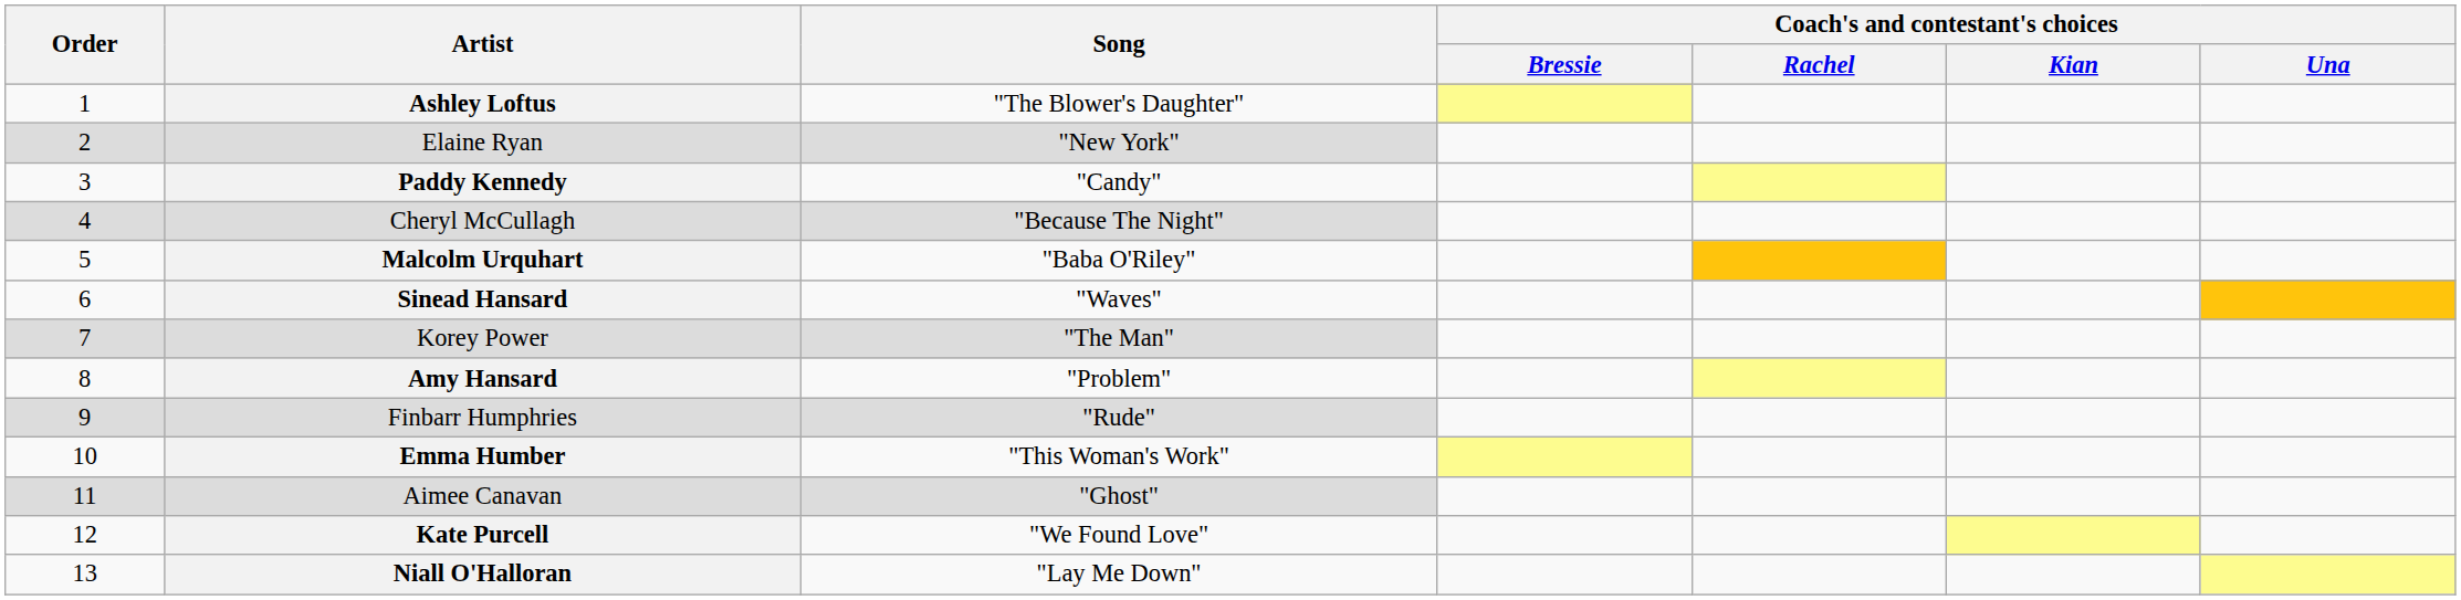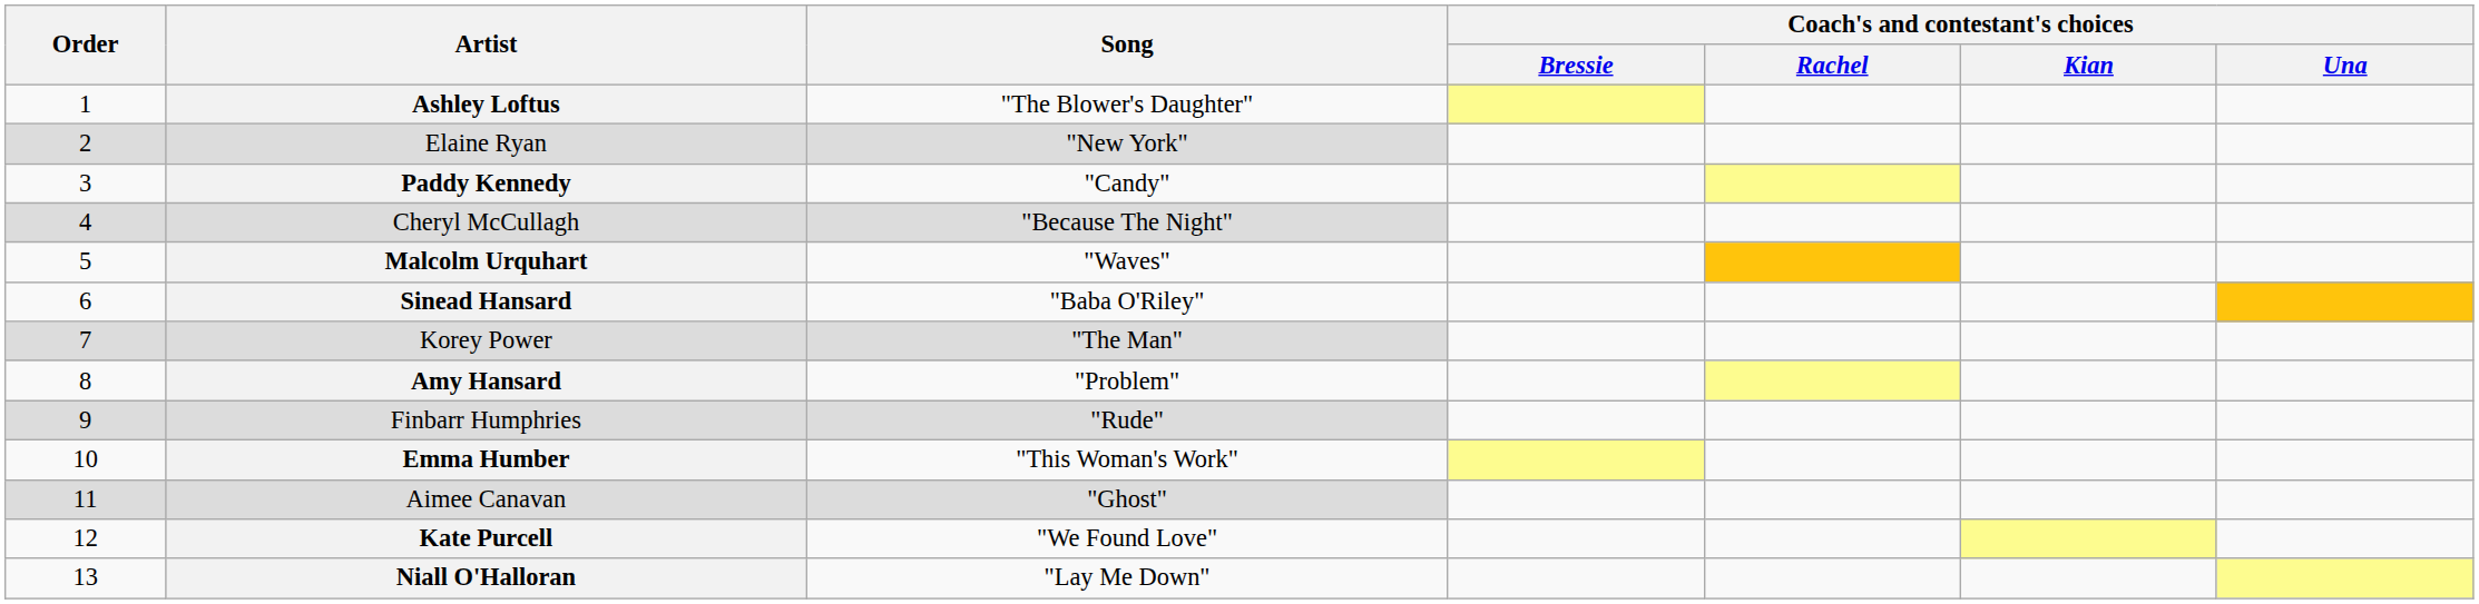Malcolm Urquhart | Song: "Baba O'Riley" -> "Waves"
Sinead Hansard | Song: "Waves" -> "Baba O'Riley"
